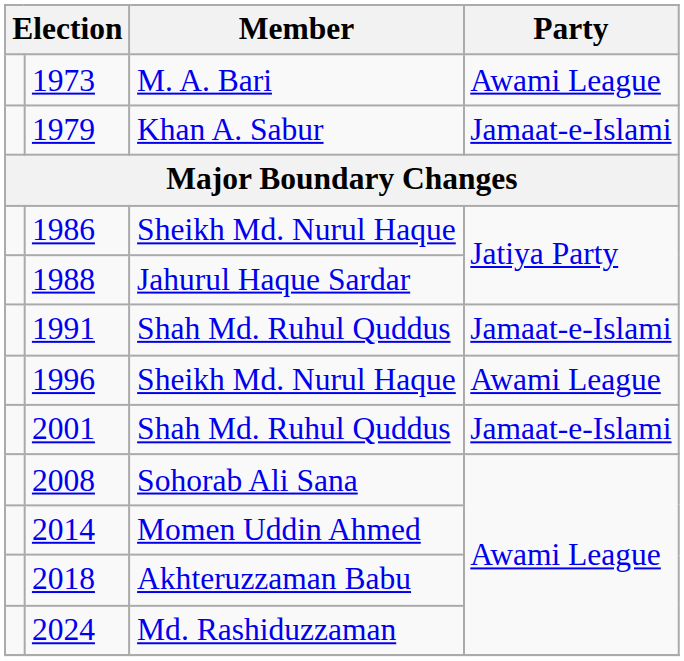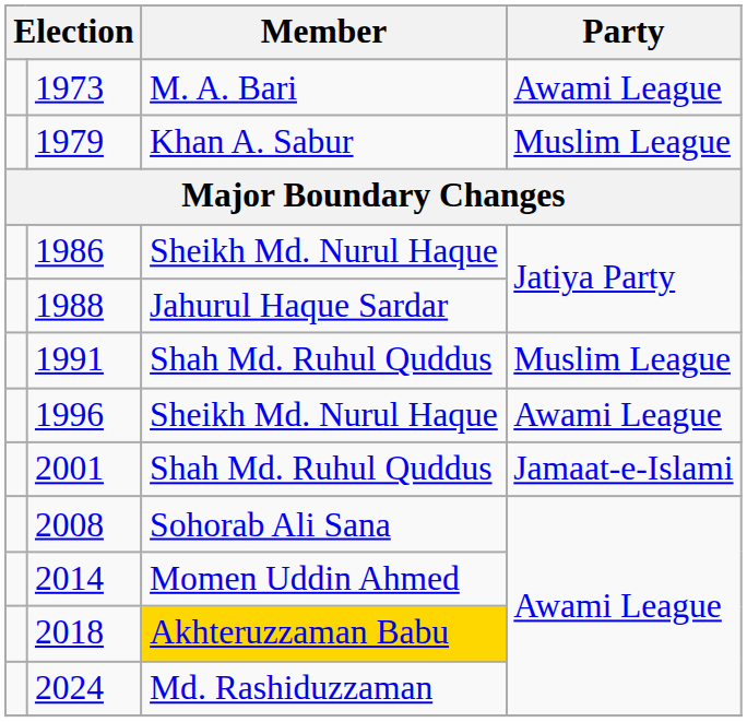1979 | Party: Jamaat-e-Islami -> Muslim League
1991 | Party: Jamaat-e-Islami -> Muslim League
2018 | Member: no background -> gold background
